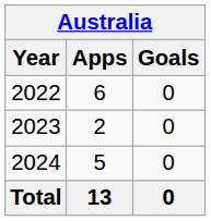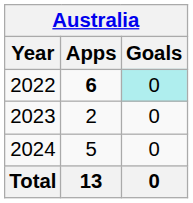2022 | Apps: normal -> bold
2022 | Goals: no background -> paleturquoise background
